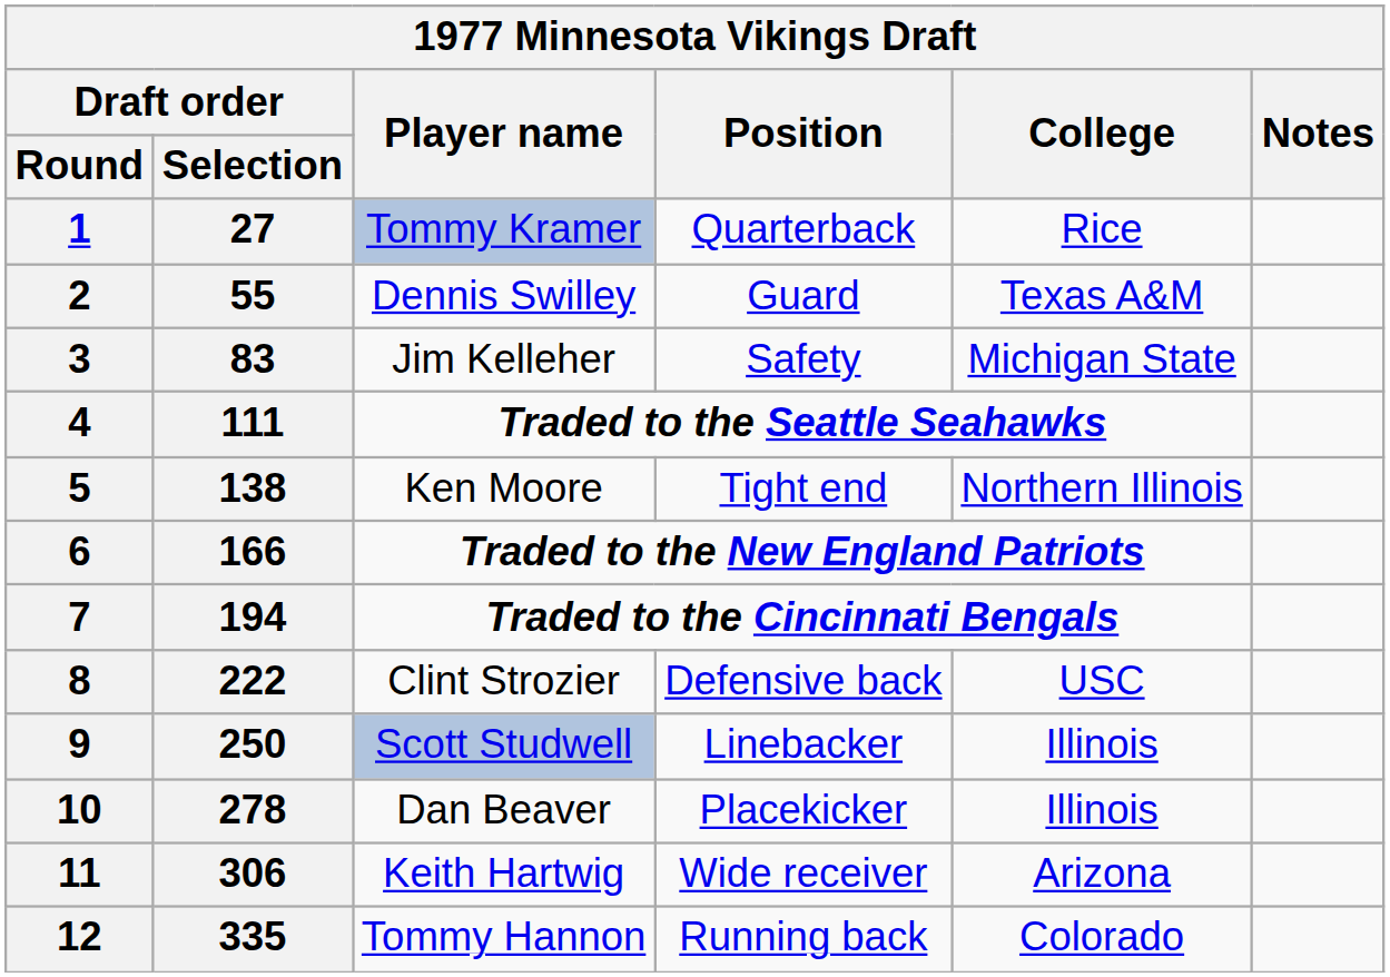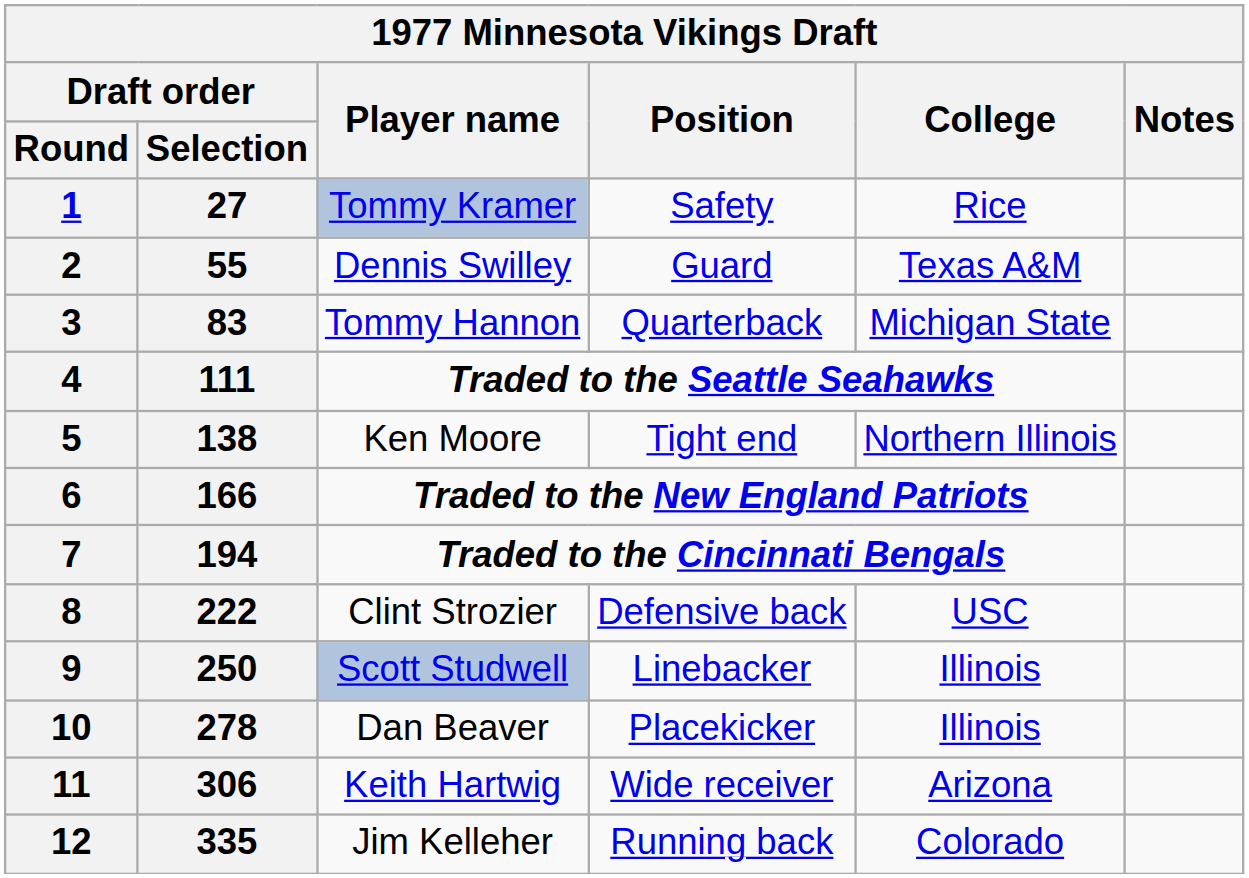1 | Position: Quarterback -> Safety
3 | Player name: Jim Kelleher -> Tommy Hannon
3 | Position: Safety -> Quarterback
12 | Player name: Tommy Hannon -> Jim Kelleher
